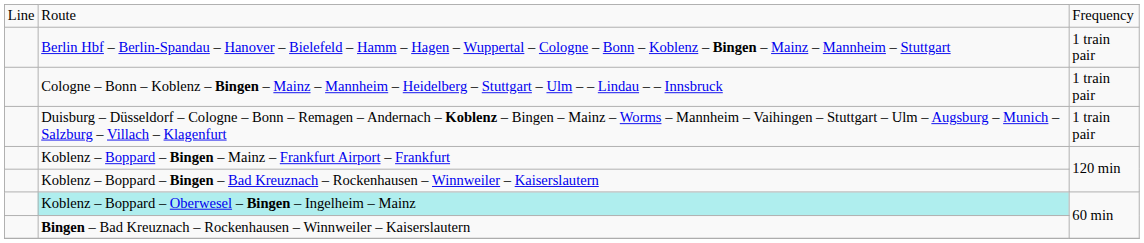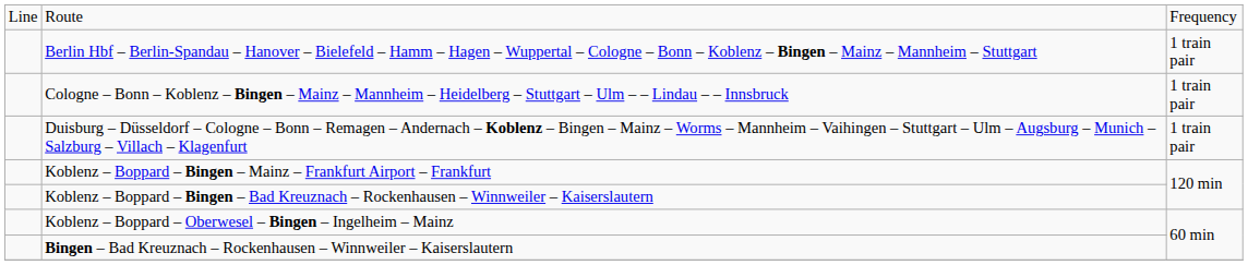Koblenz – Boppard – Oberwesel – Bingen – Ingelheim – Mainz | column 2: paleturquoise background -> no background
